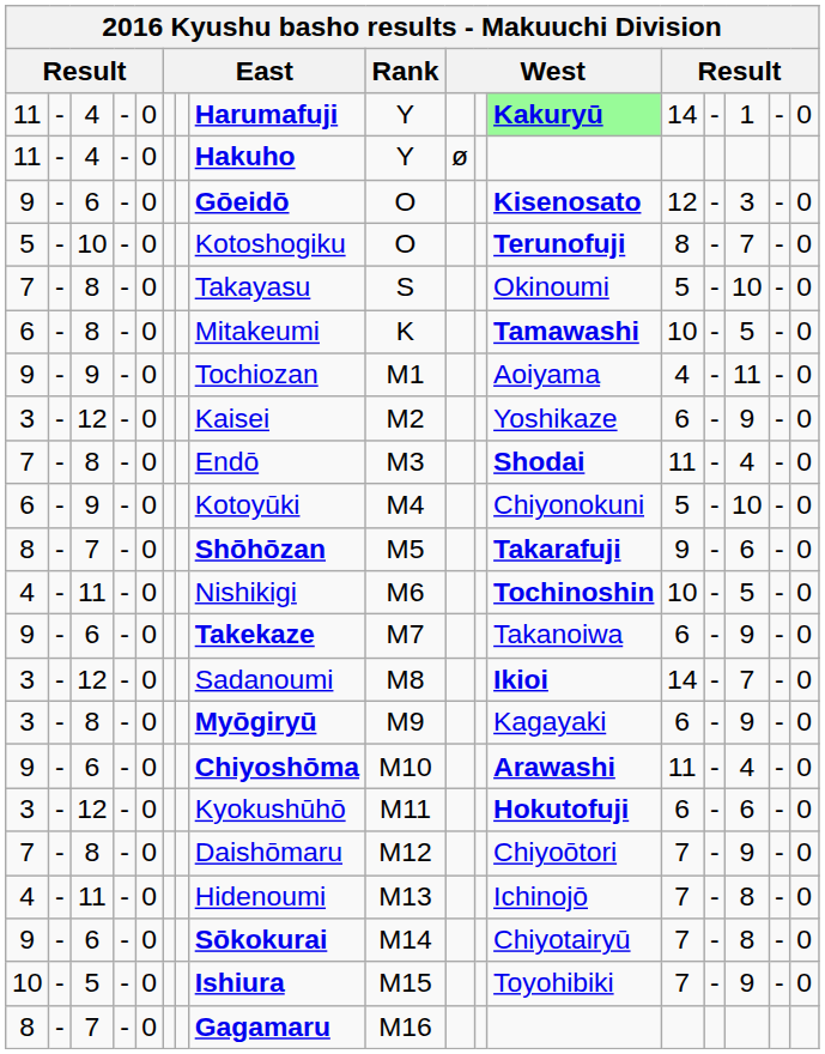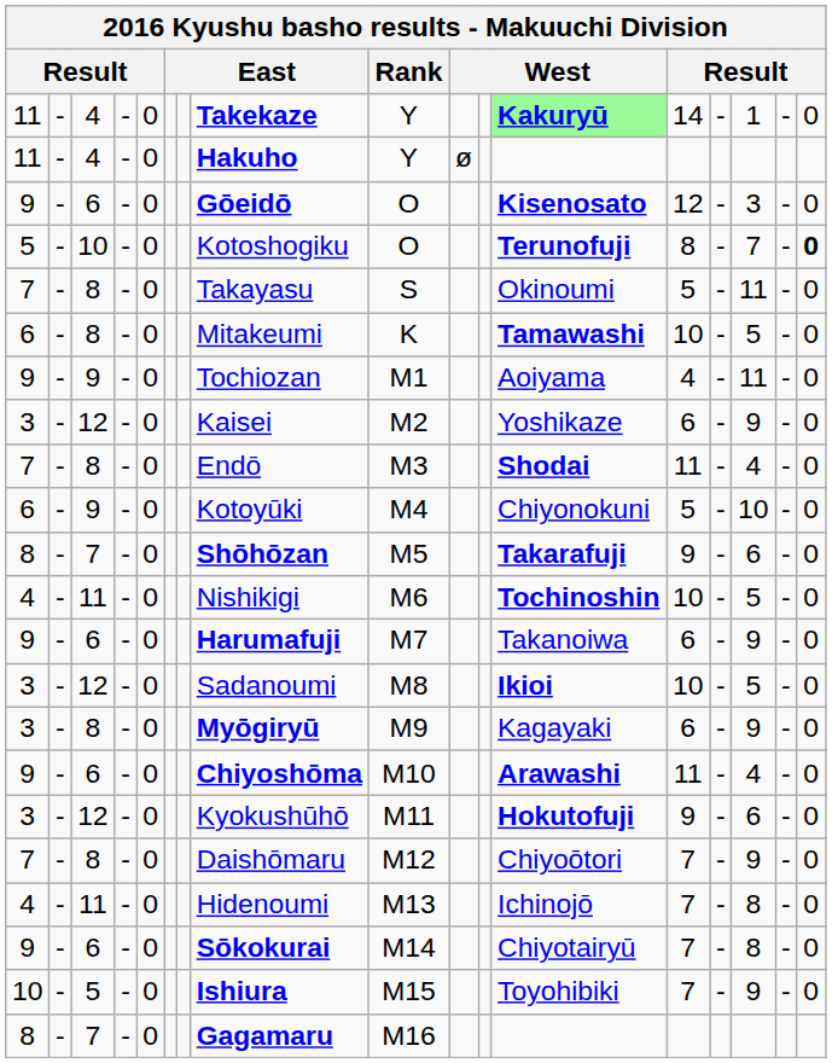row 3 | column 8: Harumafuji -> Takekaze
row 6 | column 17: normal -> bold
row 7 | column 15: 10 -> 11
row 15 | column 8: Takekaze -> Harumafuji
row 16 | column 13: 14 -> 10
row 16 | column 15: 7 -> 5
row 19 | column 13: 6 -> 9
